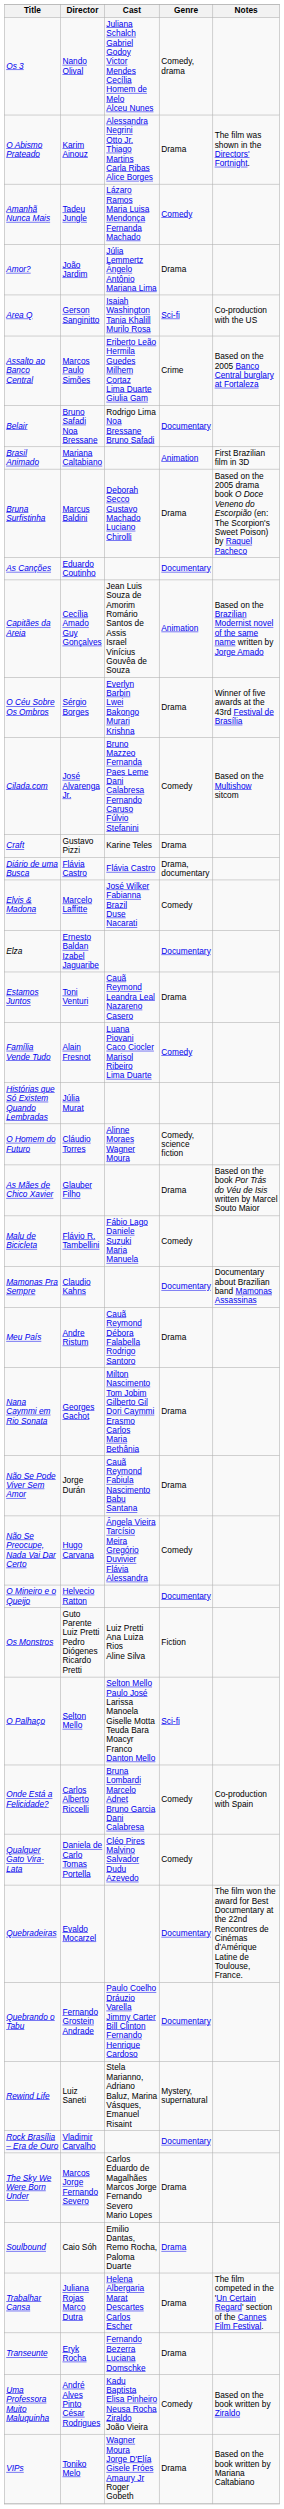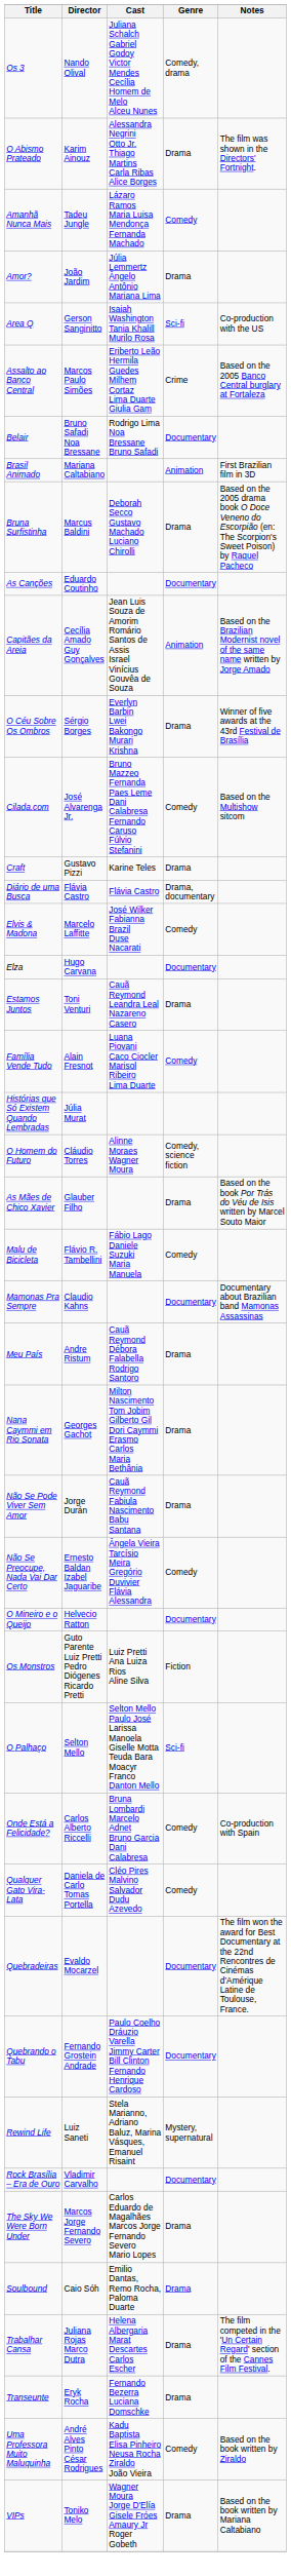Elza | Director: Ernesto Baldan Izabel Jaguaribe -> Hugo Carvana
Não Se Preocupe, Nada Vai Dar Certo | Director: Hugo Carvana -> Ernesto Baldan Izabel Jaguaribe
